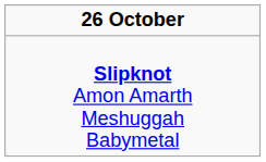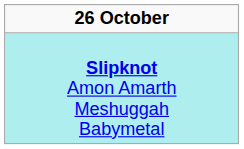row 2 | column 1: no background -> paleturquoise background
